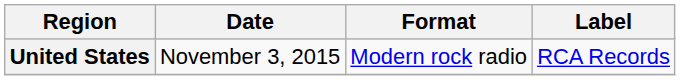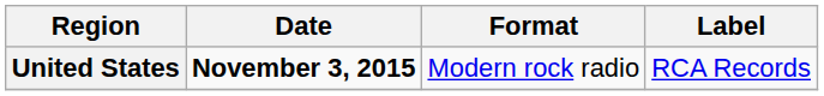United States | Date: normal -> bold
